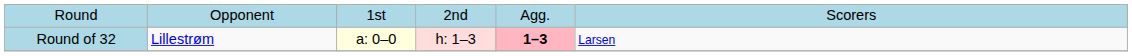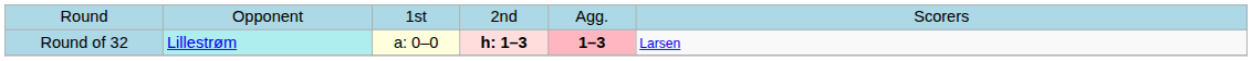Round of 32 | column 2: no background -> paleturquoise background
Round of 32 | column 4: normal -> bold
